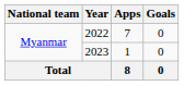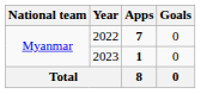2022 | Apps: normal -> bold
2023 | Apps: normal -> bold
